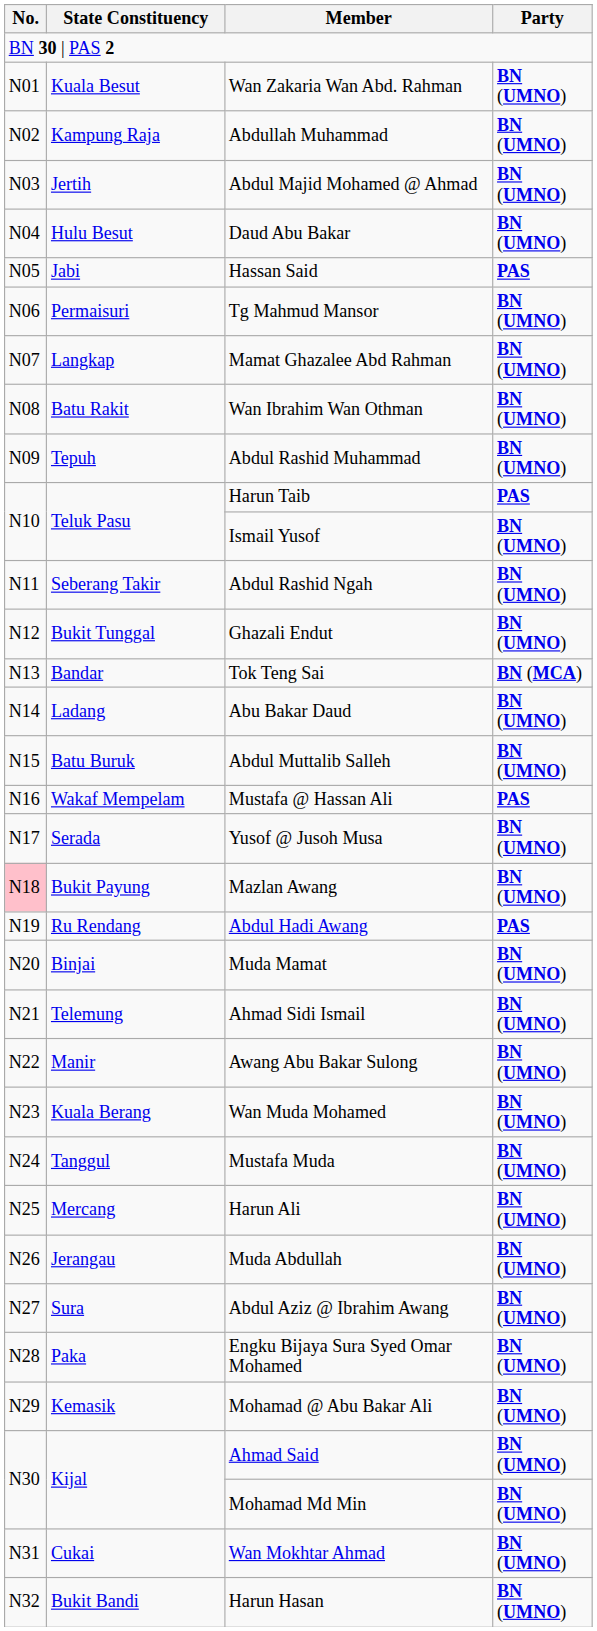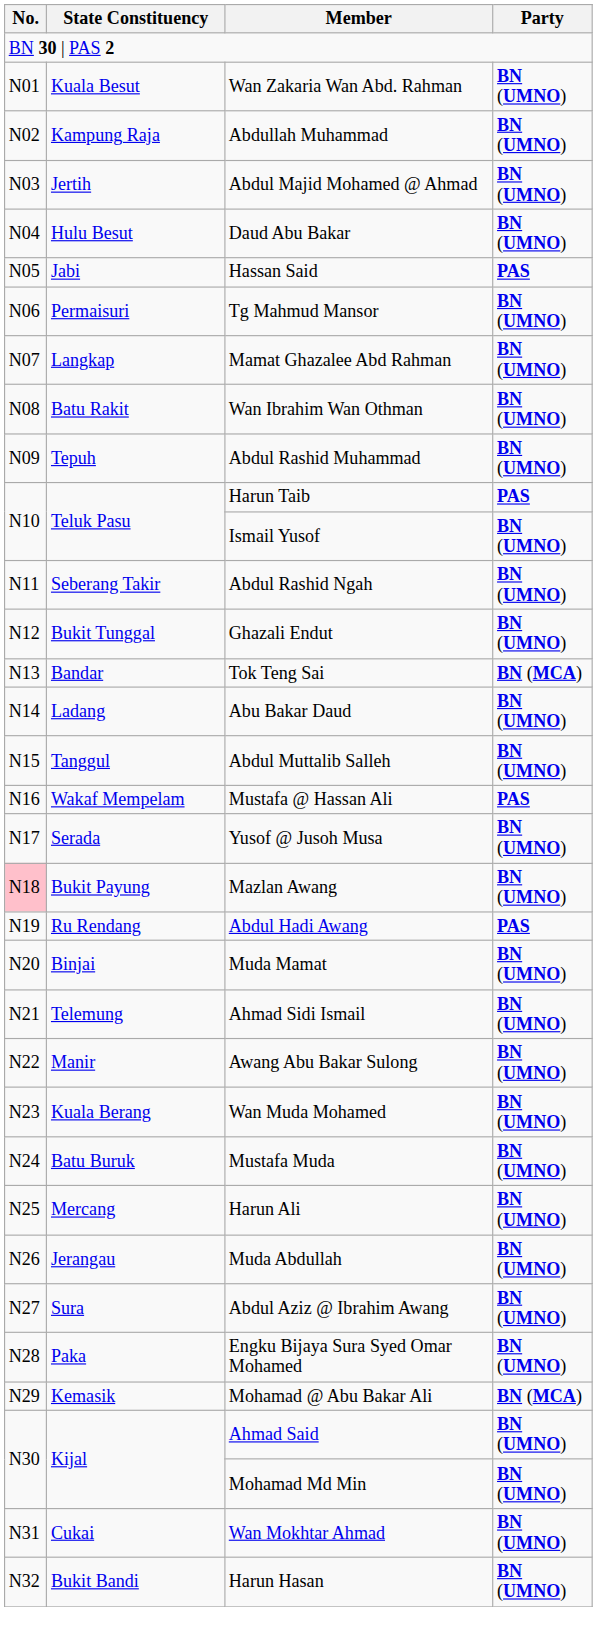Abdul Muttalib Salleh | State Constituency: Batu Buruk -> Tanggul
Mustafa Muda | State Constituency: Tanggul -> Batu Buruk
Mohamad @ Abu Bakar Ali | Party: BN (UMNO) -> BN (MCA)
